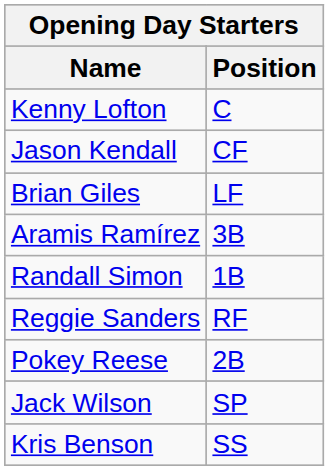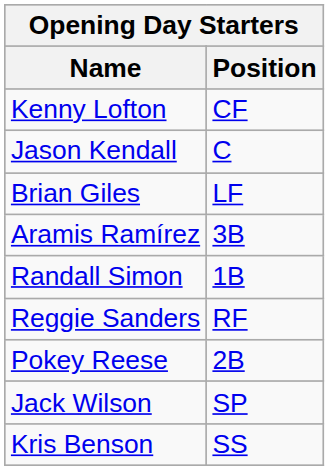Kenny Lofton | Position: C -> CF
Jason Kendall | Position: CF -> C
